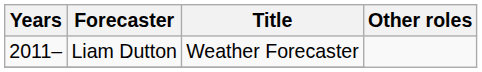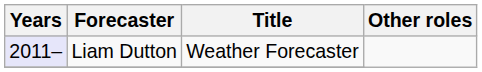Liam Dutton | Years: no background -> lavender background
